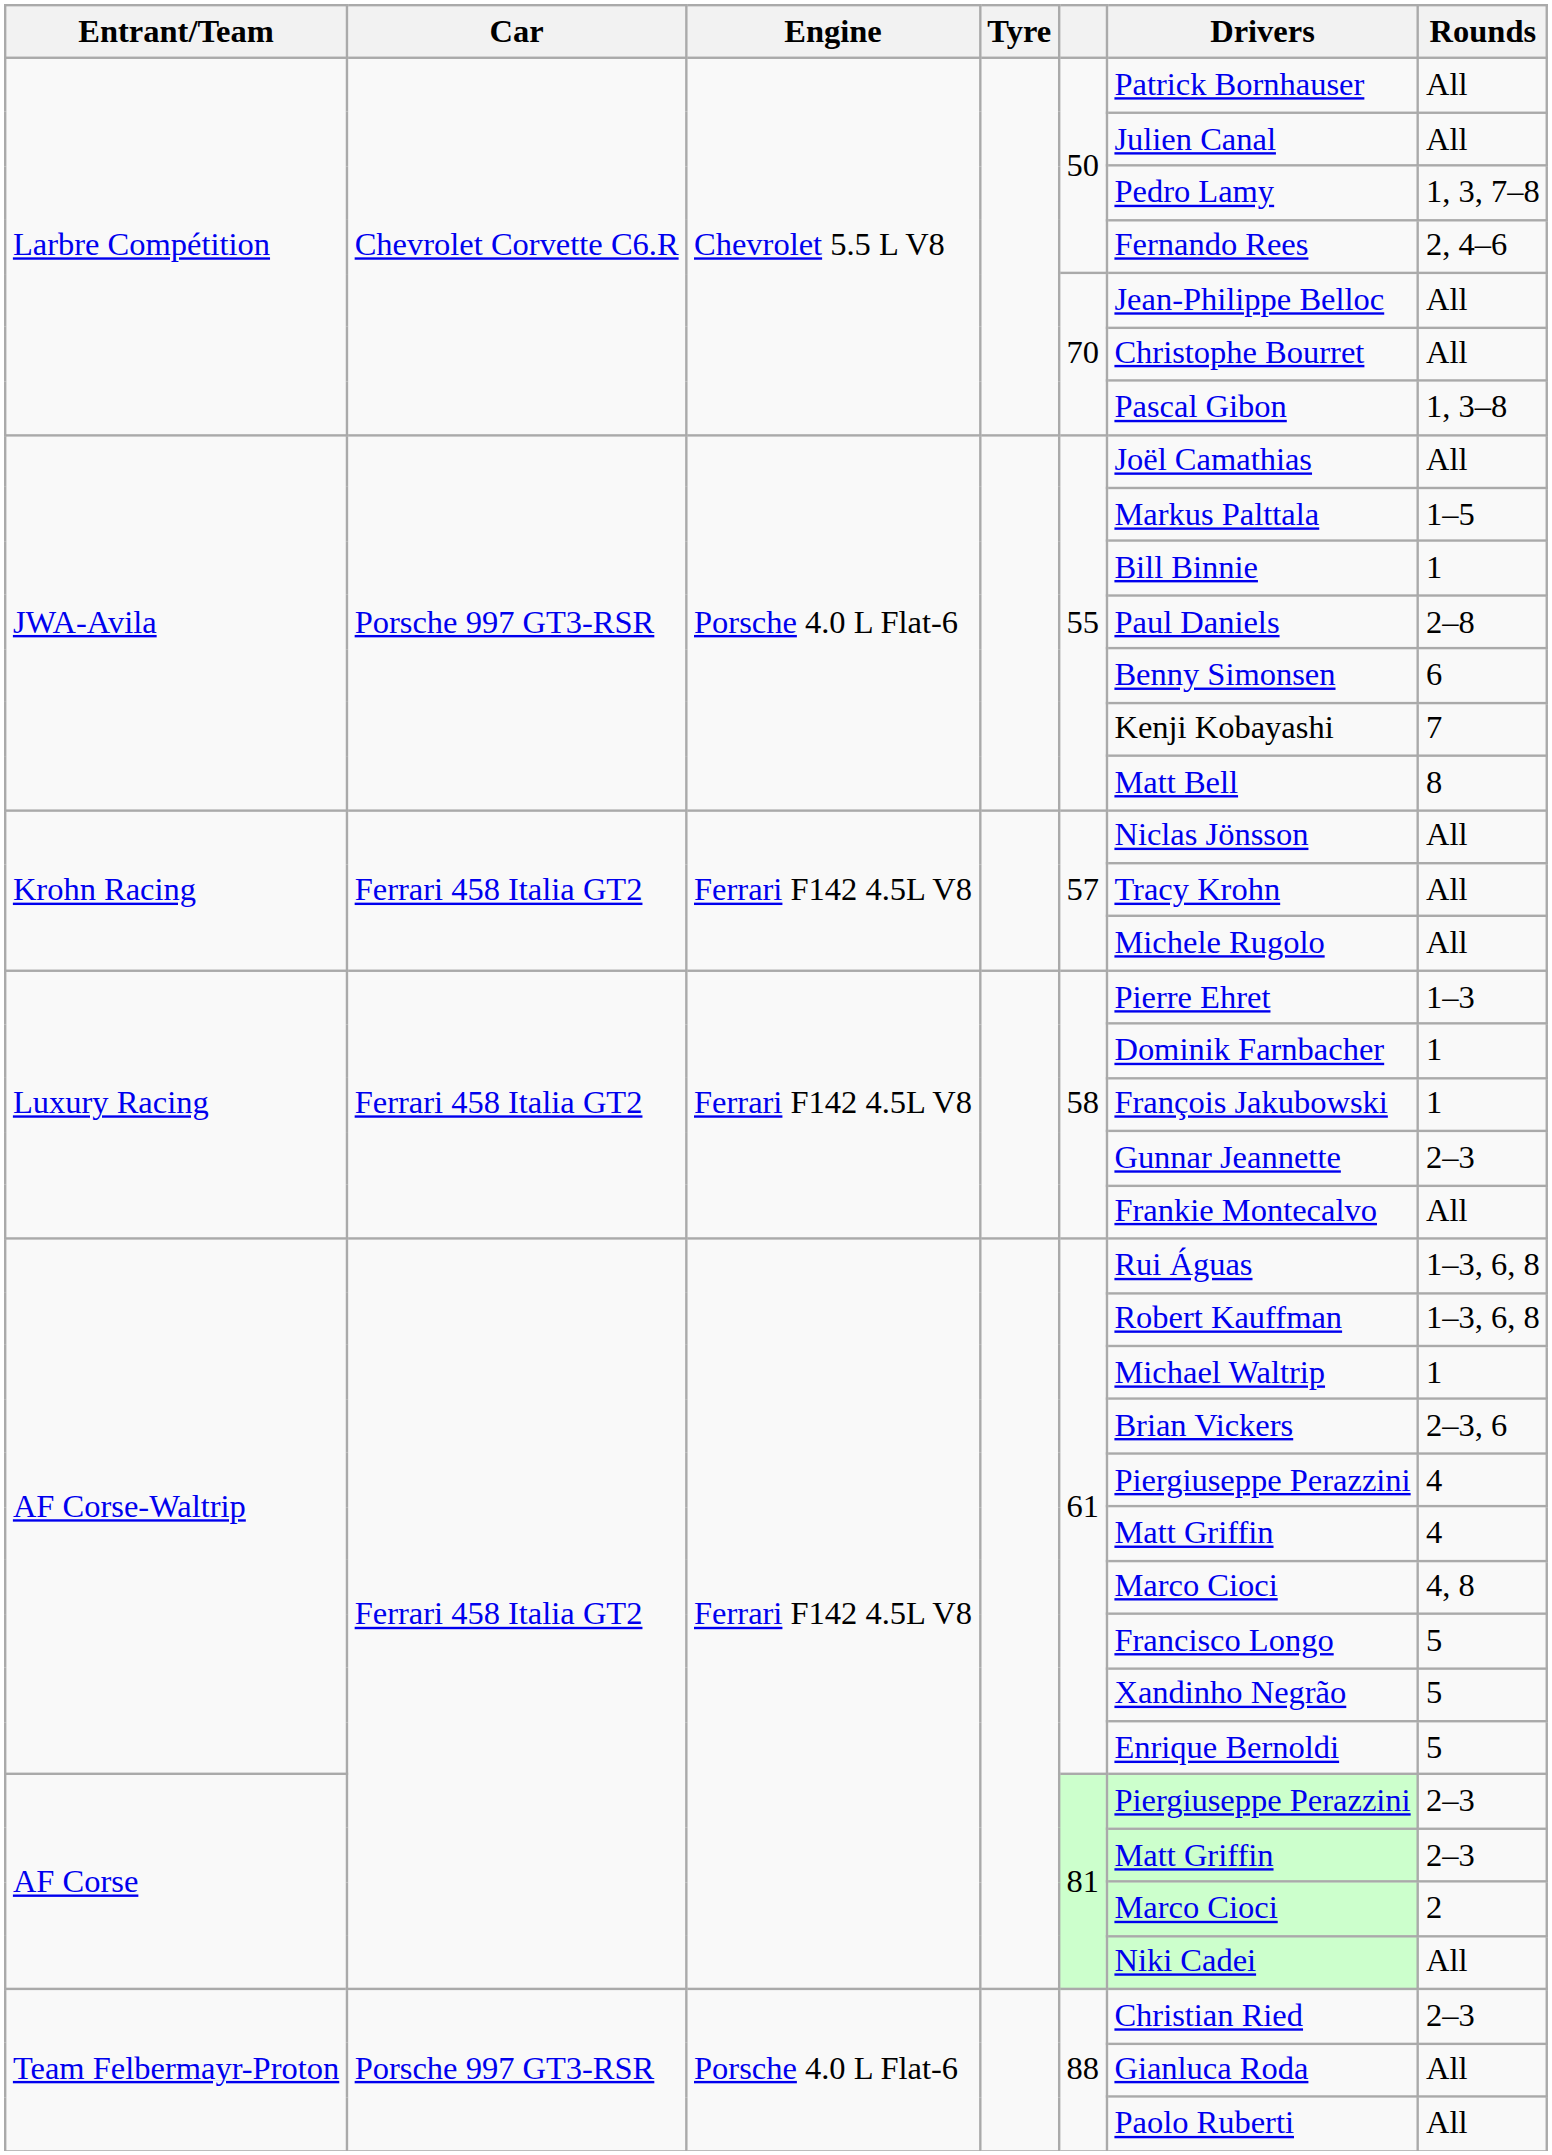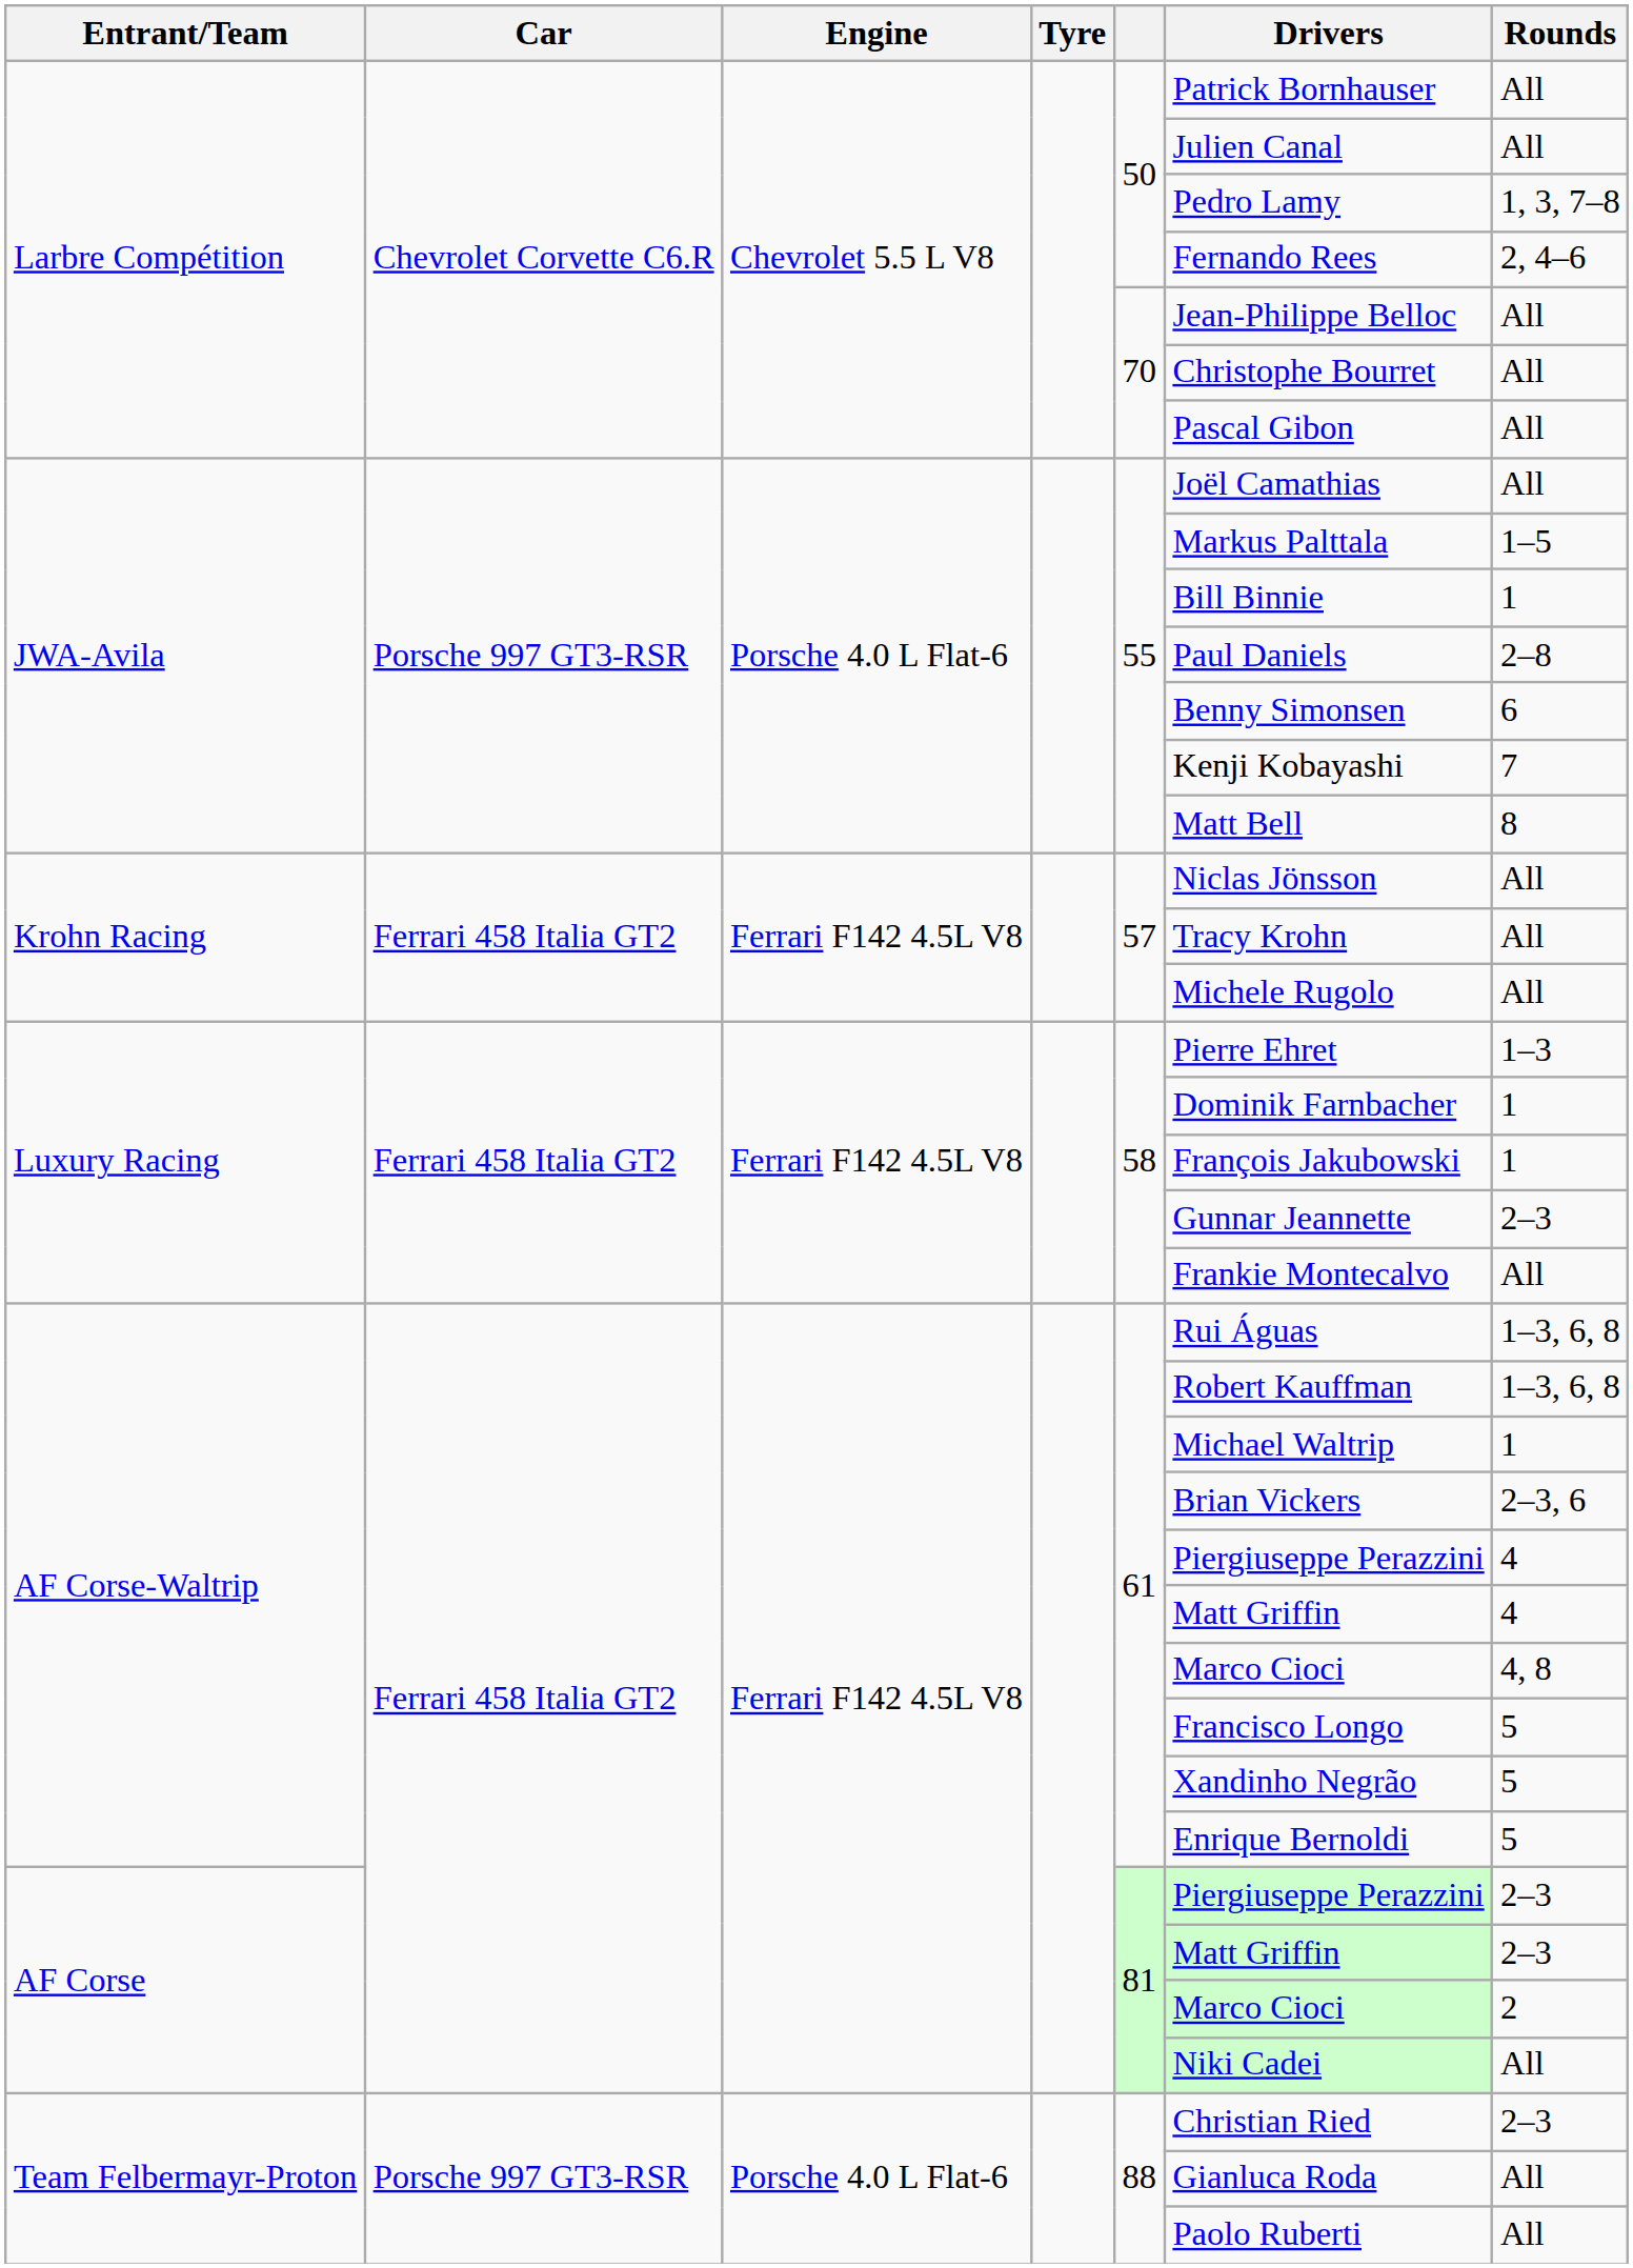row 8 | Rounds: 1, 3–8 -> All
